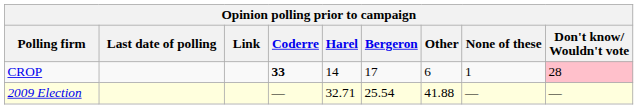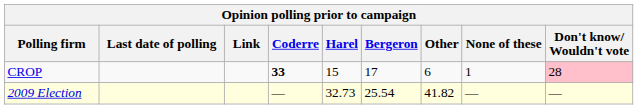CROP | Harel: 14 -> 15
2009 Election | Harel: 32.71 -> 32.73
2009 Election | Other: 41.88 -> 41.82
